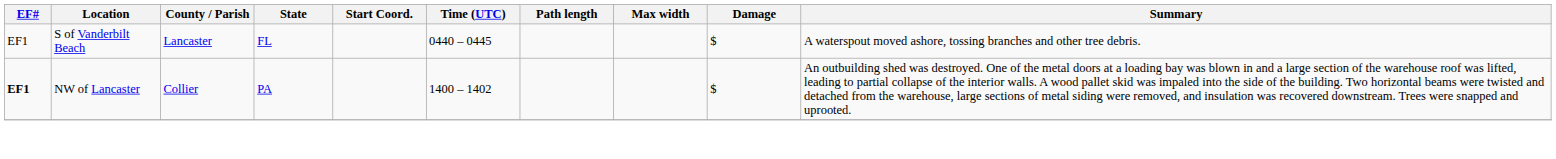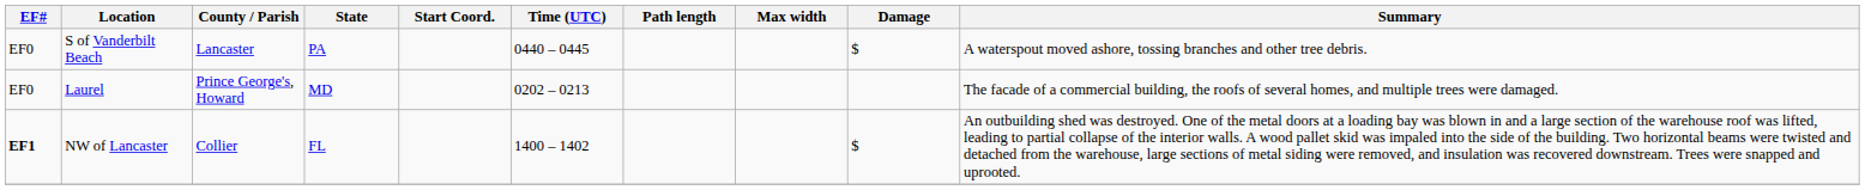S of Vanderbilt Beach | EF#: EF1 -> EF0
S of Vanderbilt Beach | State: FL -> PA
+ row: EF0 | Laurel | Prince George's, Howard | MD | 0202 – 0213 | The facade of a commercial building, the roofs of several homes, and multiple trees were damaged.
NW of Lancaster | State: PA -> FL
